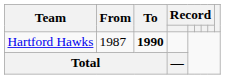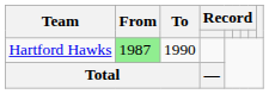Hartford Hawks | From: no background -> lightgreen background
Hartford Hawks | To: bold -> normal
